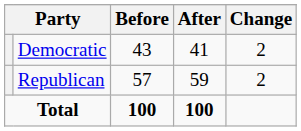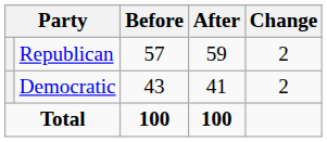rows swapped: Republican <-> Democratic
